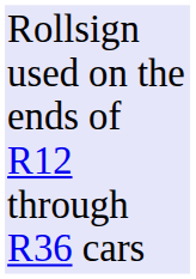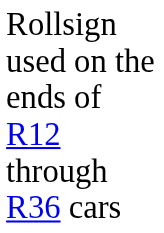row 1 | column 1: lavender background -> no background
